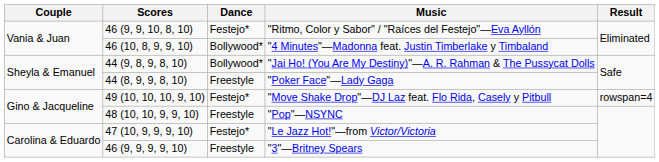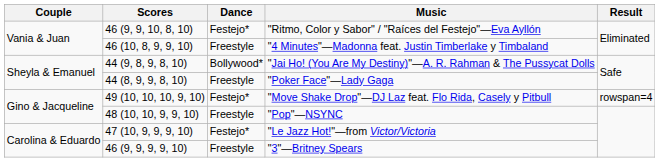"4 Minutes"—Madonna feat. Justin Timberlake y Timbaland | Dance: Bollywood* -> Freestyle
